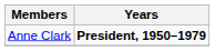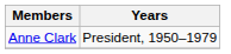Anne Clark | Years: bold -> normal
